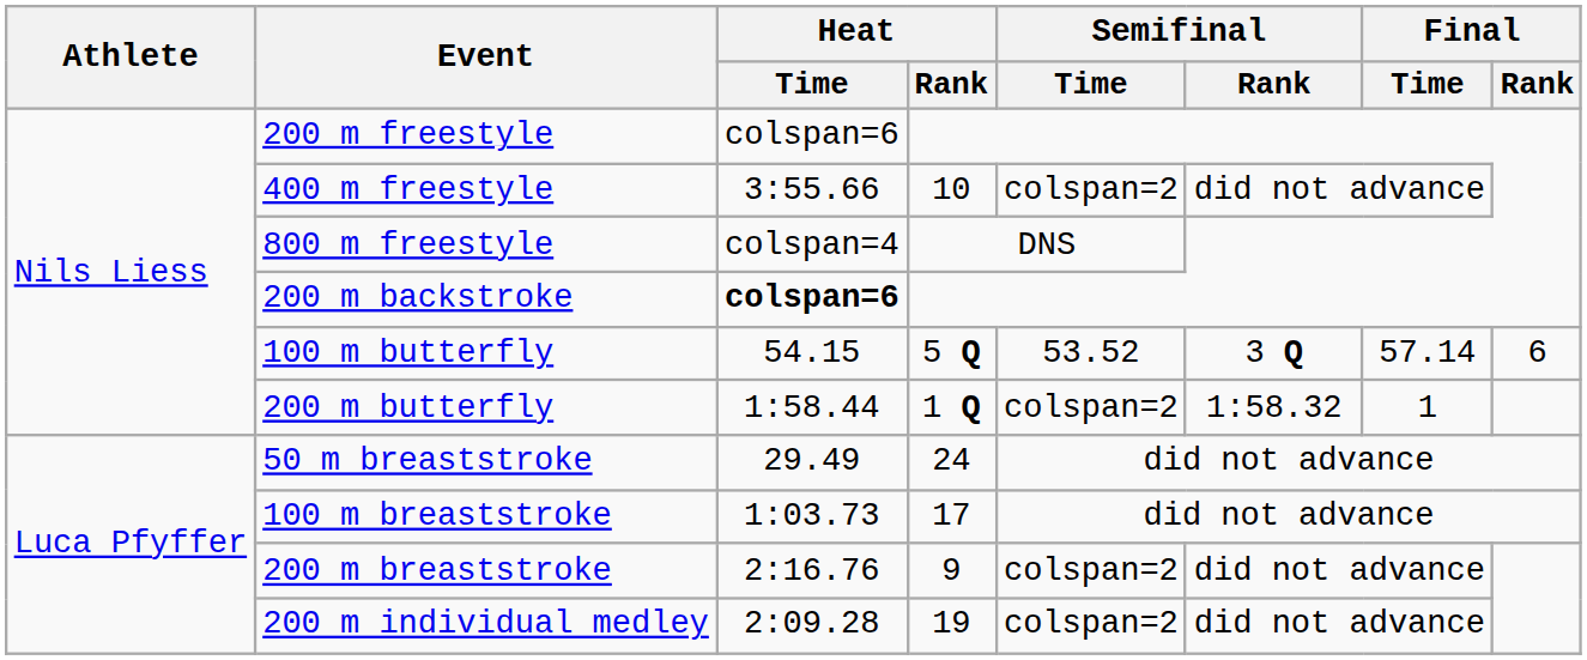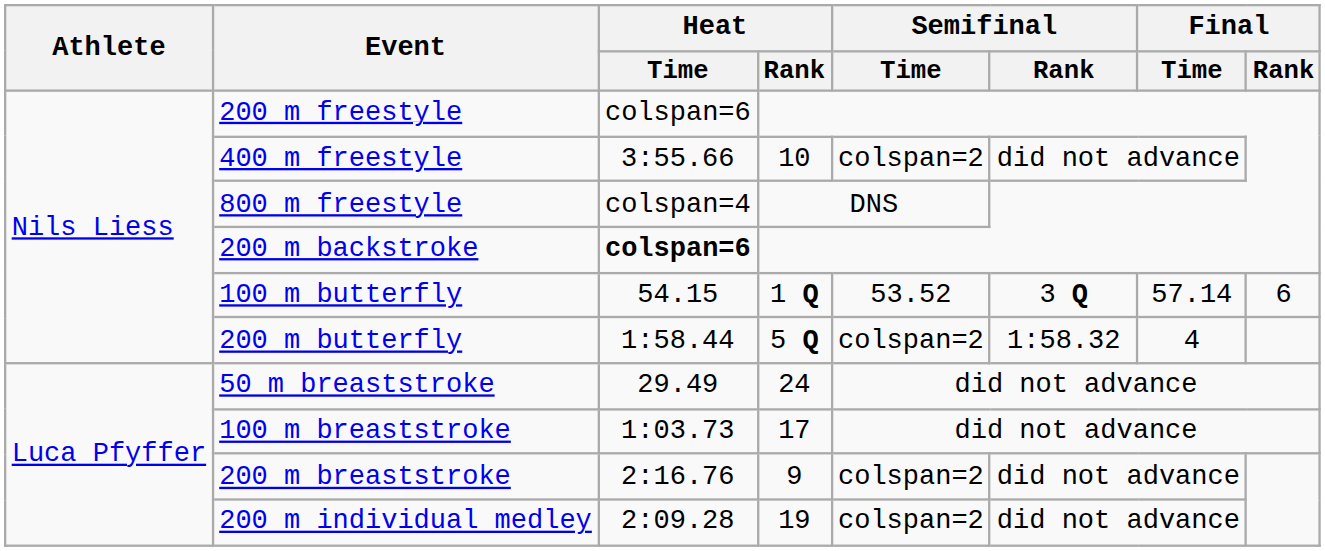100 m butterfly | Heat / Rank: 5 Q -> 1 Q
200 m butterfly | Heat / Rank: 1 Q -> 5 Q
200 m butterfly | Final / Time: 1 -> 4
